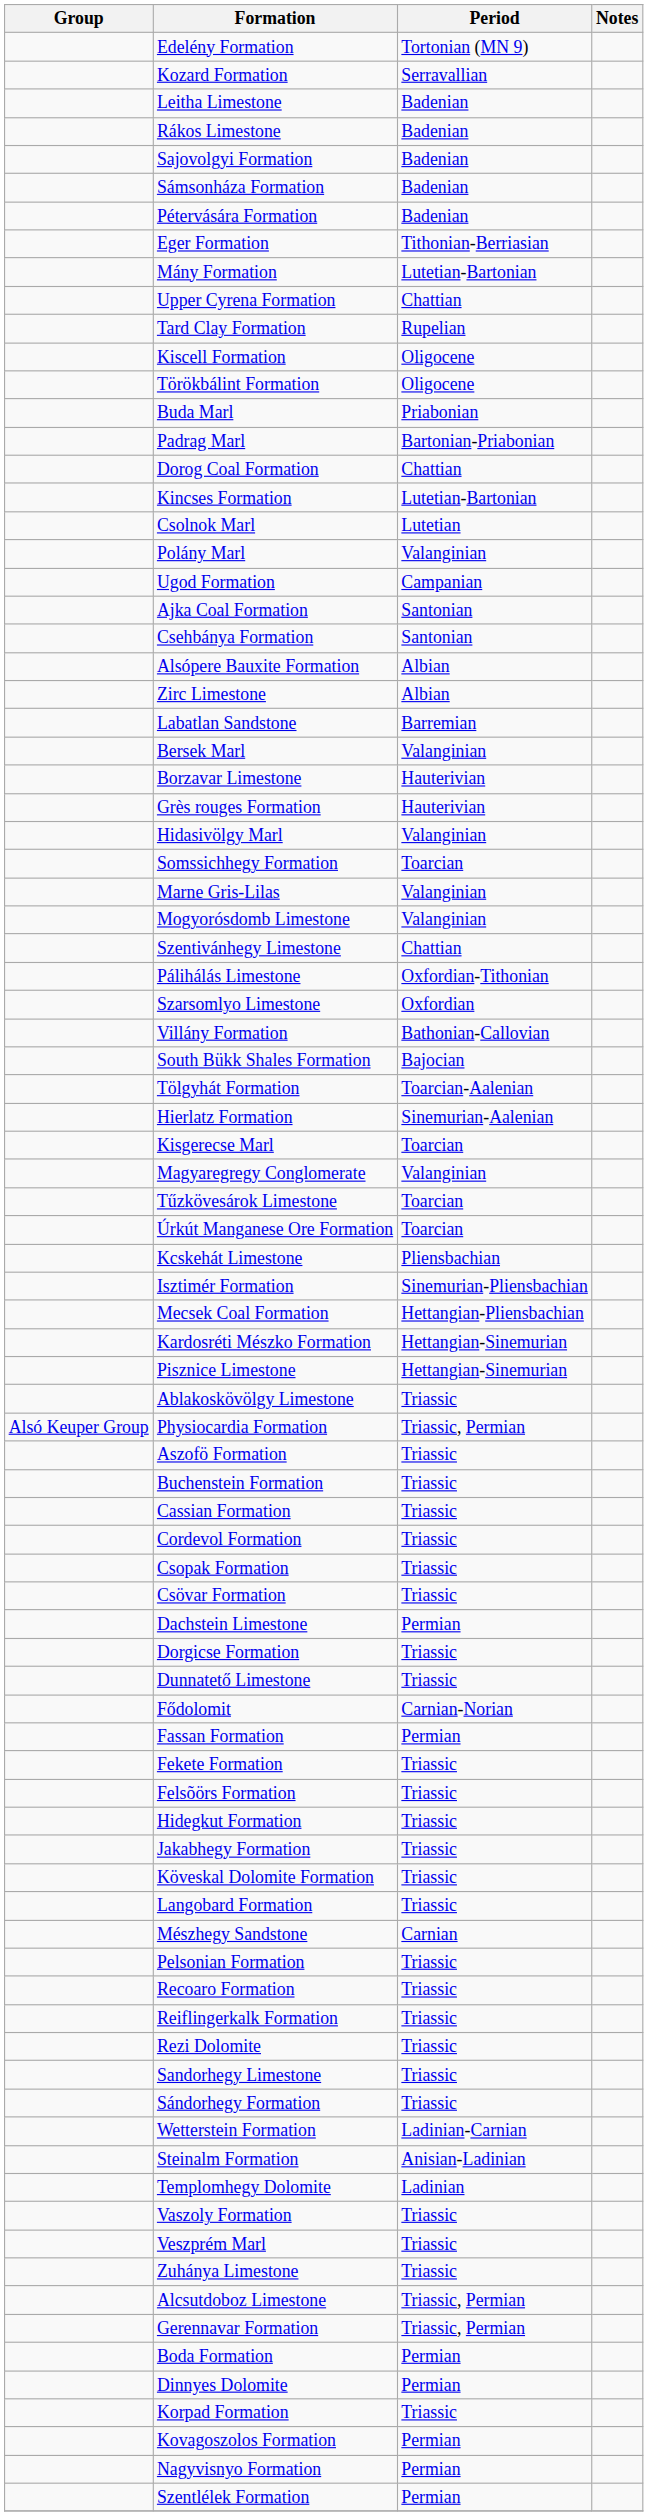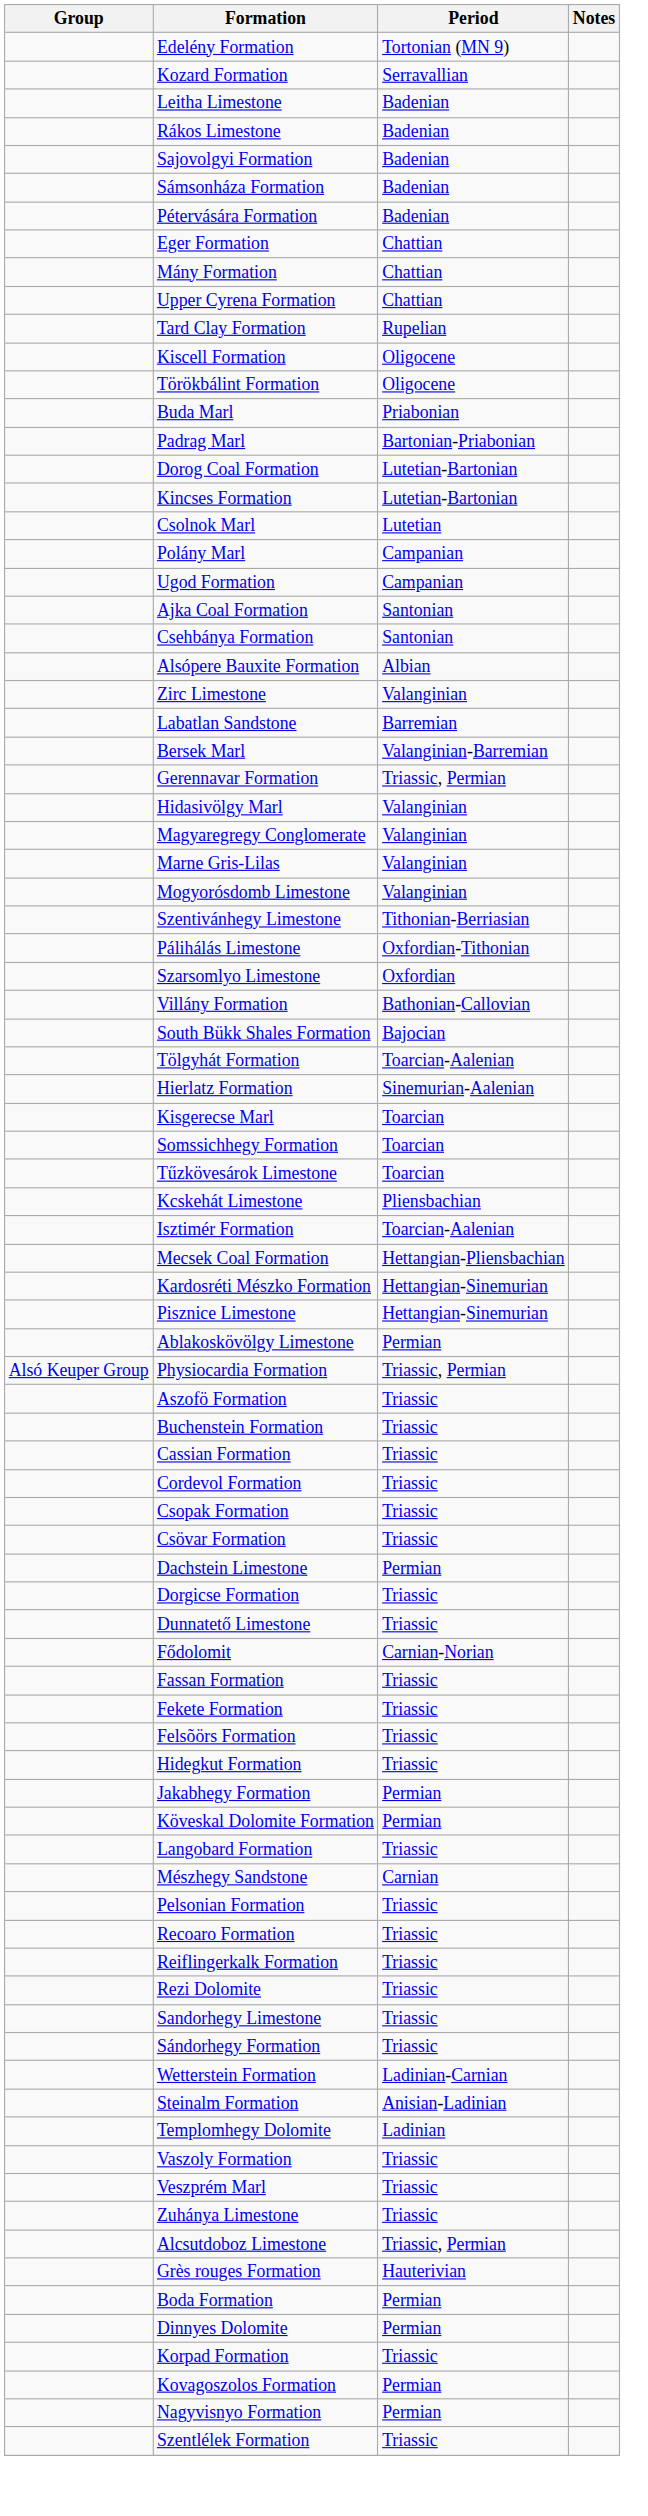Eger Formation | Period: Tithonian-Berriasian -> Chattian
Mány Formation | Period: Lutetian-Bartonian -> Chattian
Dorog Coal Formation | Period: Chattian -> Lutetian-Bartonian
Polány Marl | Period: Valanginian -> Campanian
Zirc Limestone | Period: Albian -> Valanginian
Bersek Marl | Period: Valanginian -> Valanginian-Barremian
- row: Borzavar Limestone | Hauterivian
rows swapped: Grès rouges Formation <-> Gerennavar Formation
rows swapped: Magyaregregy Conglomerate <-> Somssichhegy Formation
Szentivánhegy Limestone | Period: Chattian -> Tithonian-Berriasian
- row: Úrkút Manganese Ore Formation | Toarcian
Isztimér Formation | Period: Sinemurian-Pliensbachian -> Toarcian-Aalenian
Ablakoskövölgy Limestone | Period: Triassic -> Permian
Fassan Formation | Period: Permian -> Triassic
Jakabhegy Formation | Period: Triassic -> Permian
Köveskal Dolomite Formation | Period: Triassic -> Permian
Szentlélek Formation | Period: Permian -> Triassic
